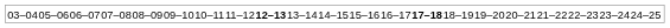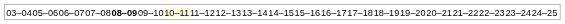03–04 | column 5: normal -> bold
03–04 | column 7: no background -> lightyellow background
03–04 | column 9: bold -> normal
03–04 | column 14: bold -> normal
